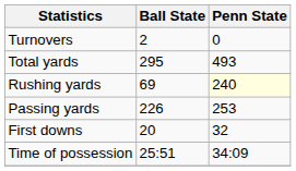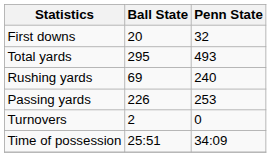rows swapped: First downs <-> Turnovers
Rushing yards | Penn State: lightyellow background -> no background
